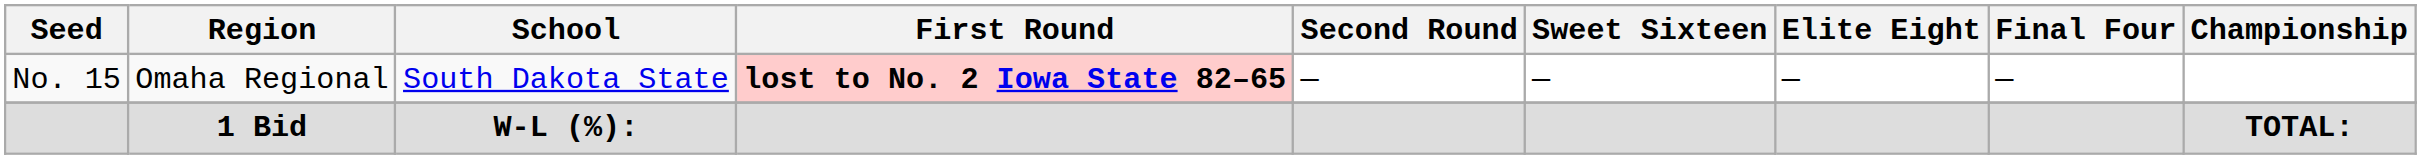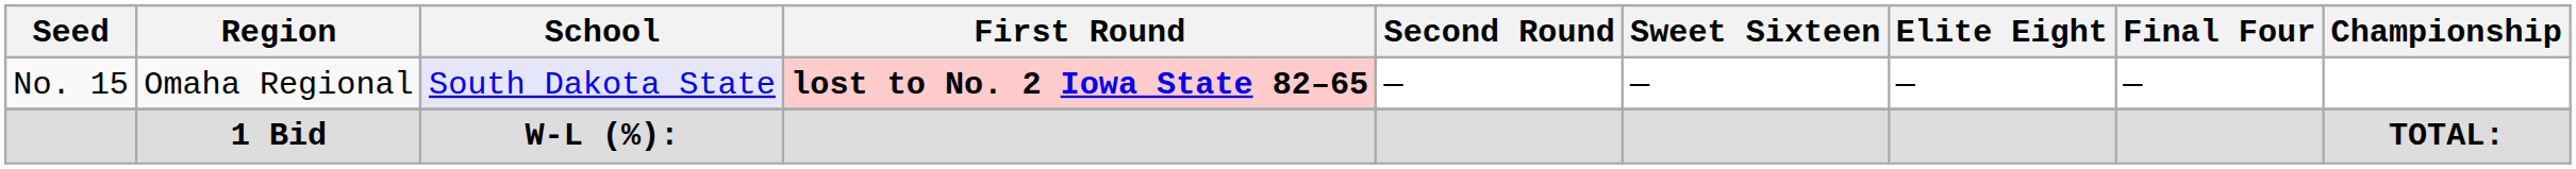No. 15 | School: no background -> lavender background
